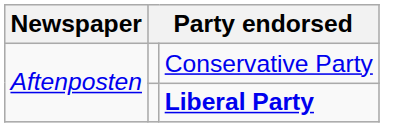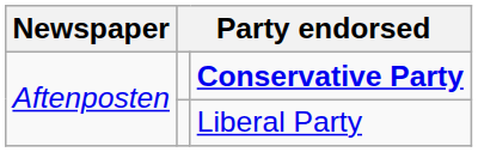Conservative Party | column 3: normal -> bold
Liberal Party | column 3: bold -> normal
